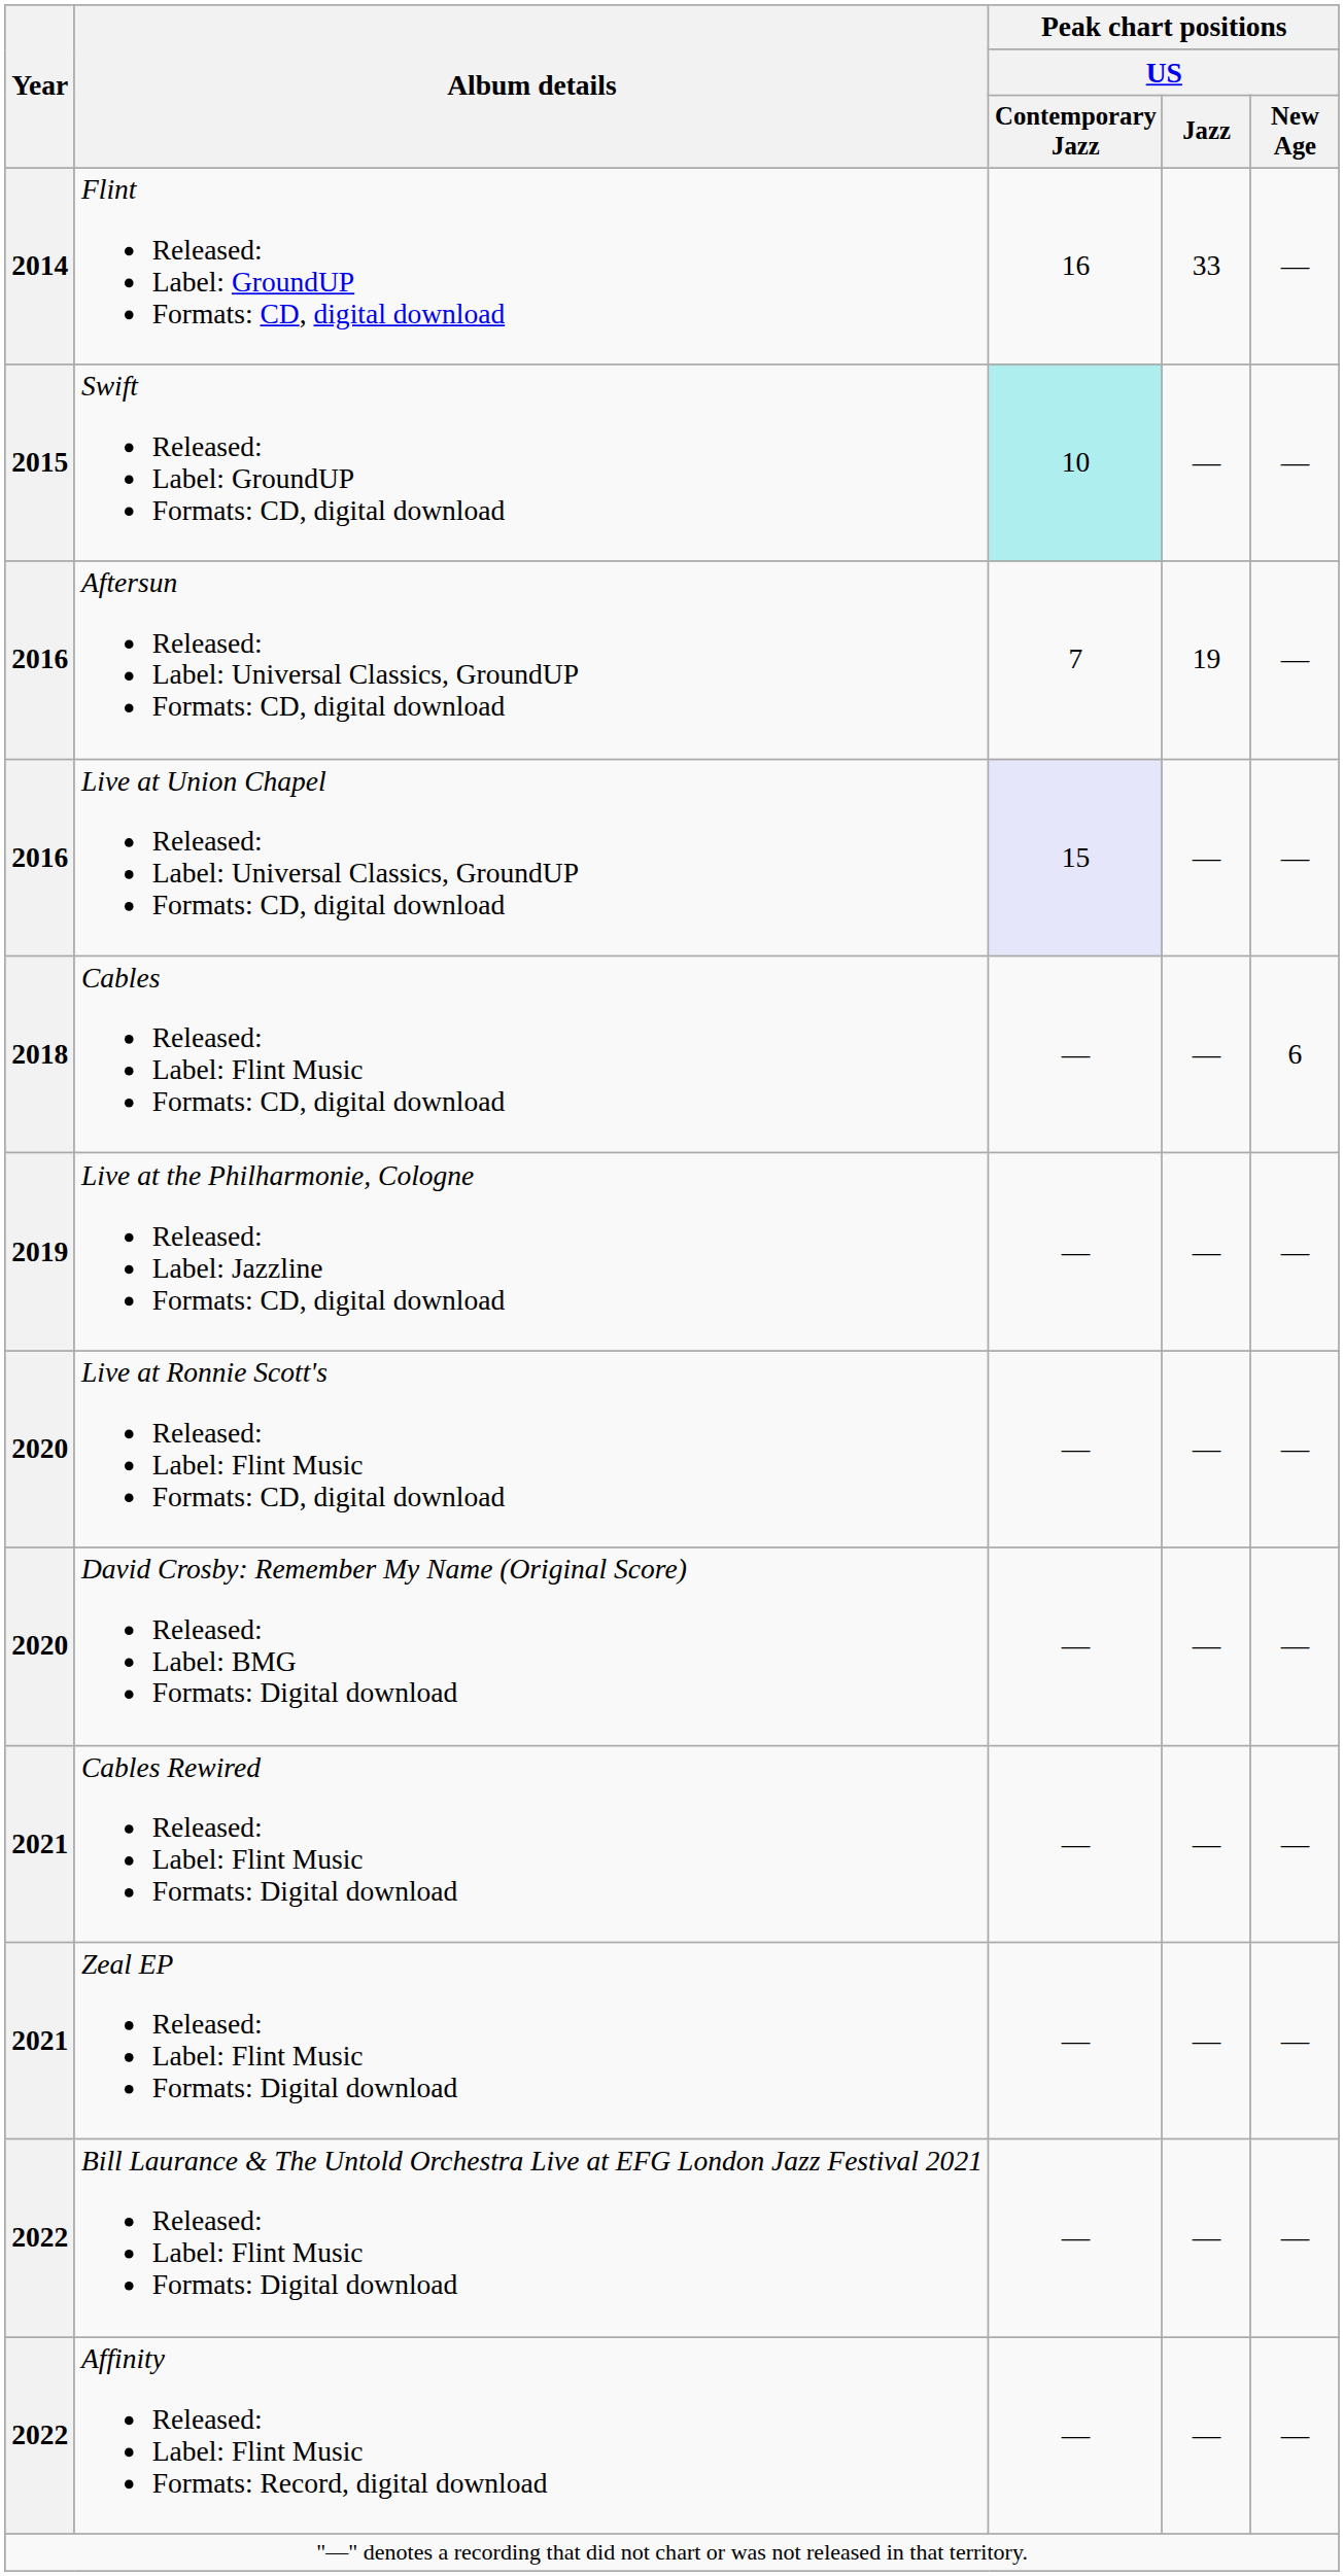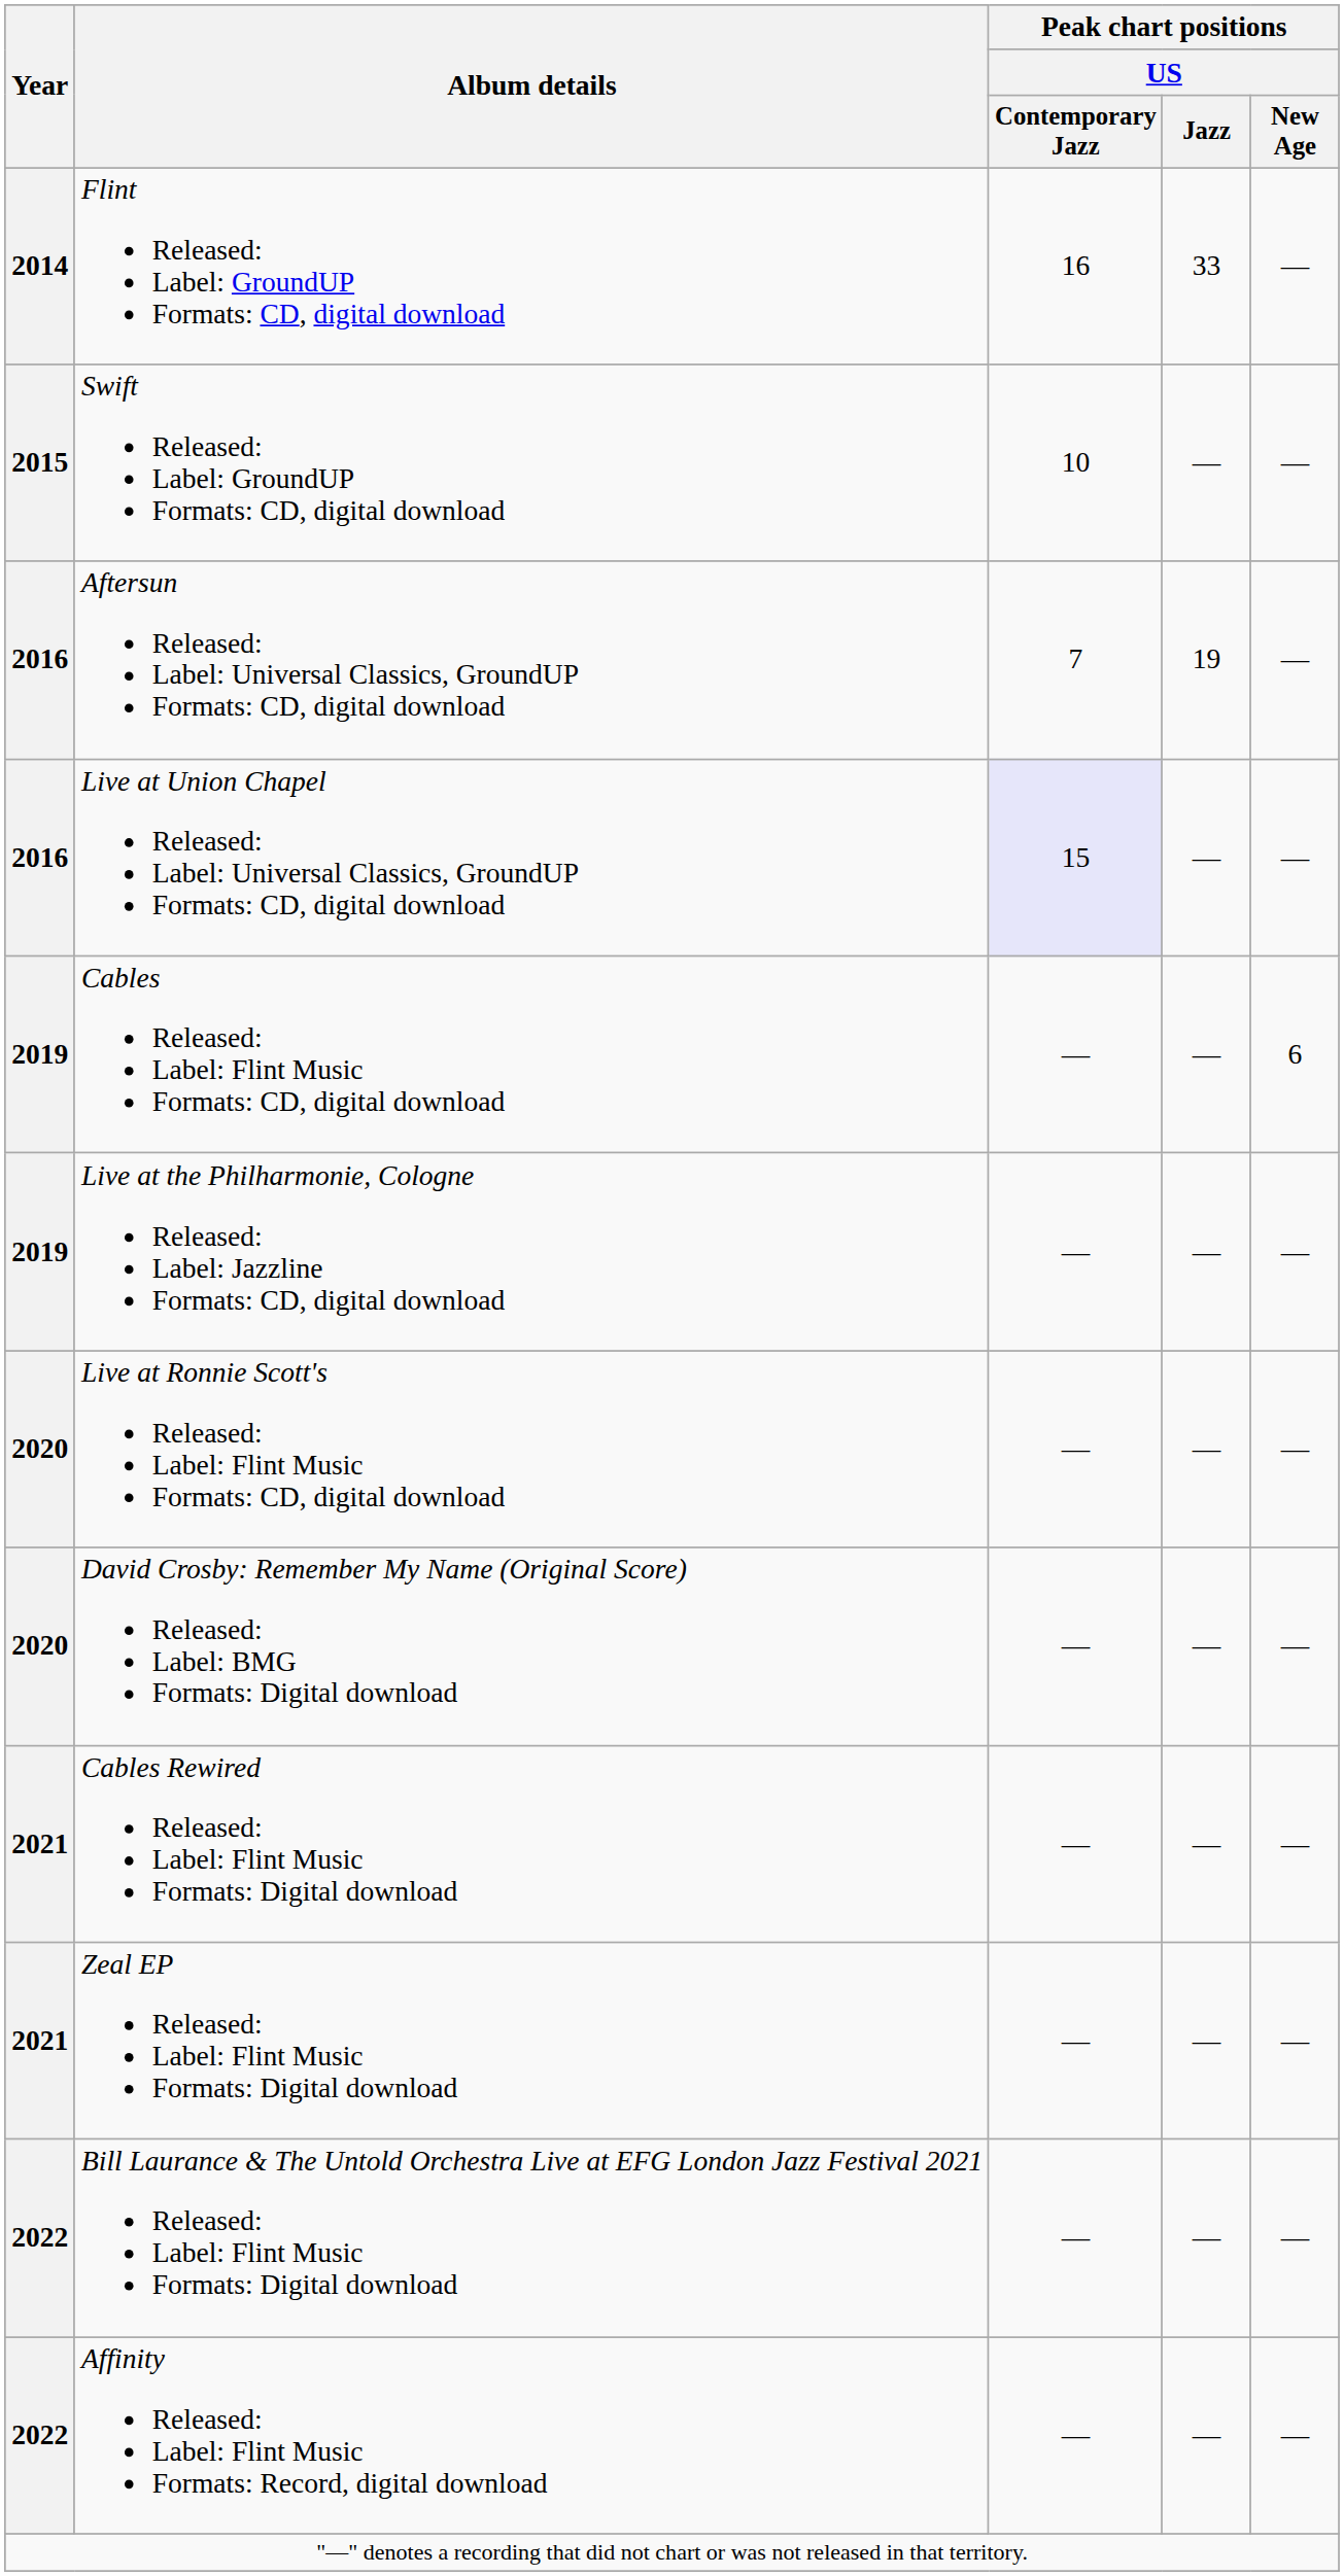row 5 | Peak chart positions / US / Contemporary Jazz: paleturquoise background -> no background
row 8 | Year: 2018 -> 2019
